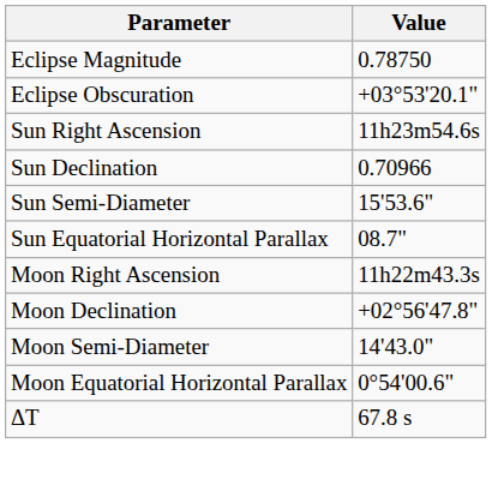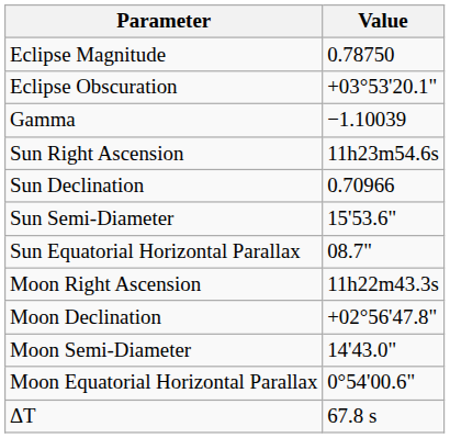+ row: Gamma | −1.10039
